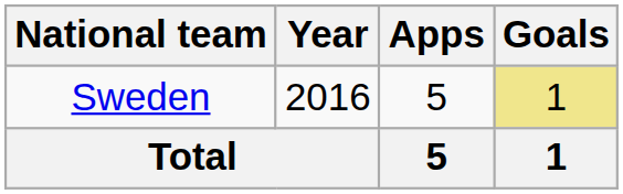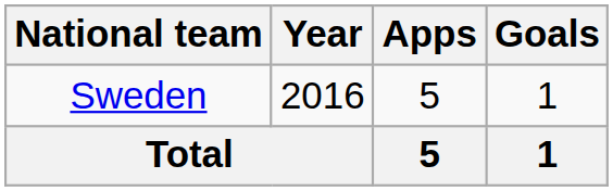Sweden | Goals: khaki background -> no background
